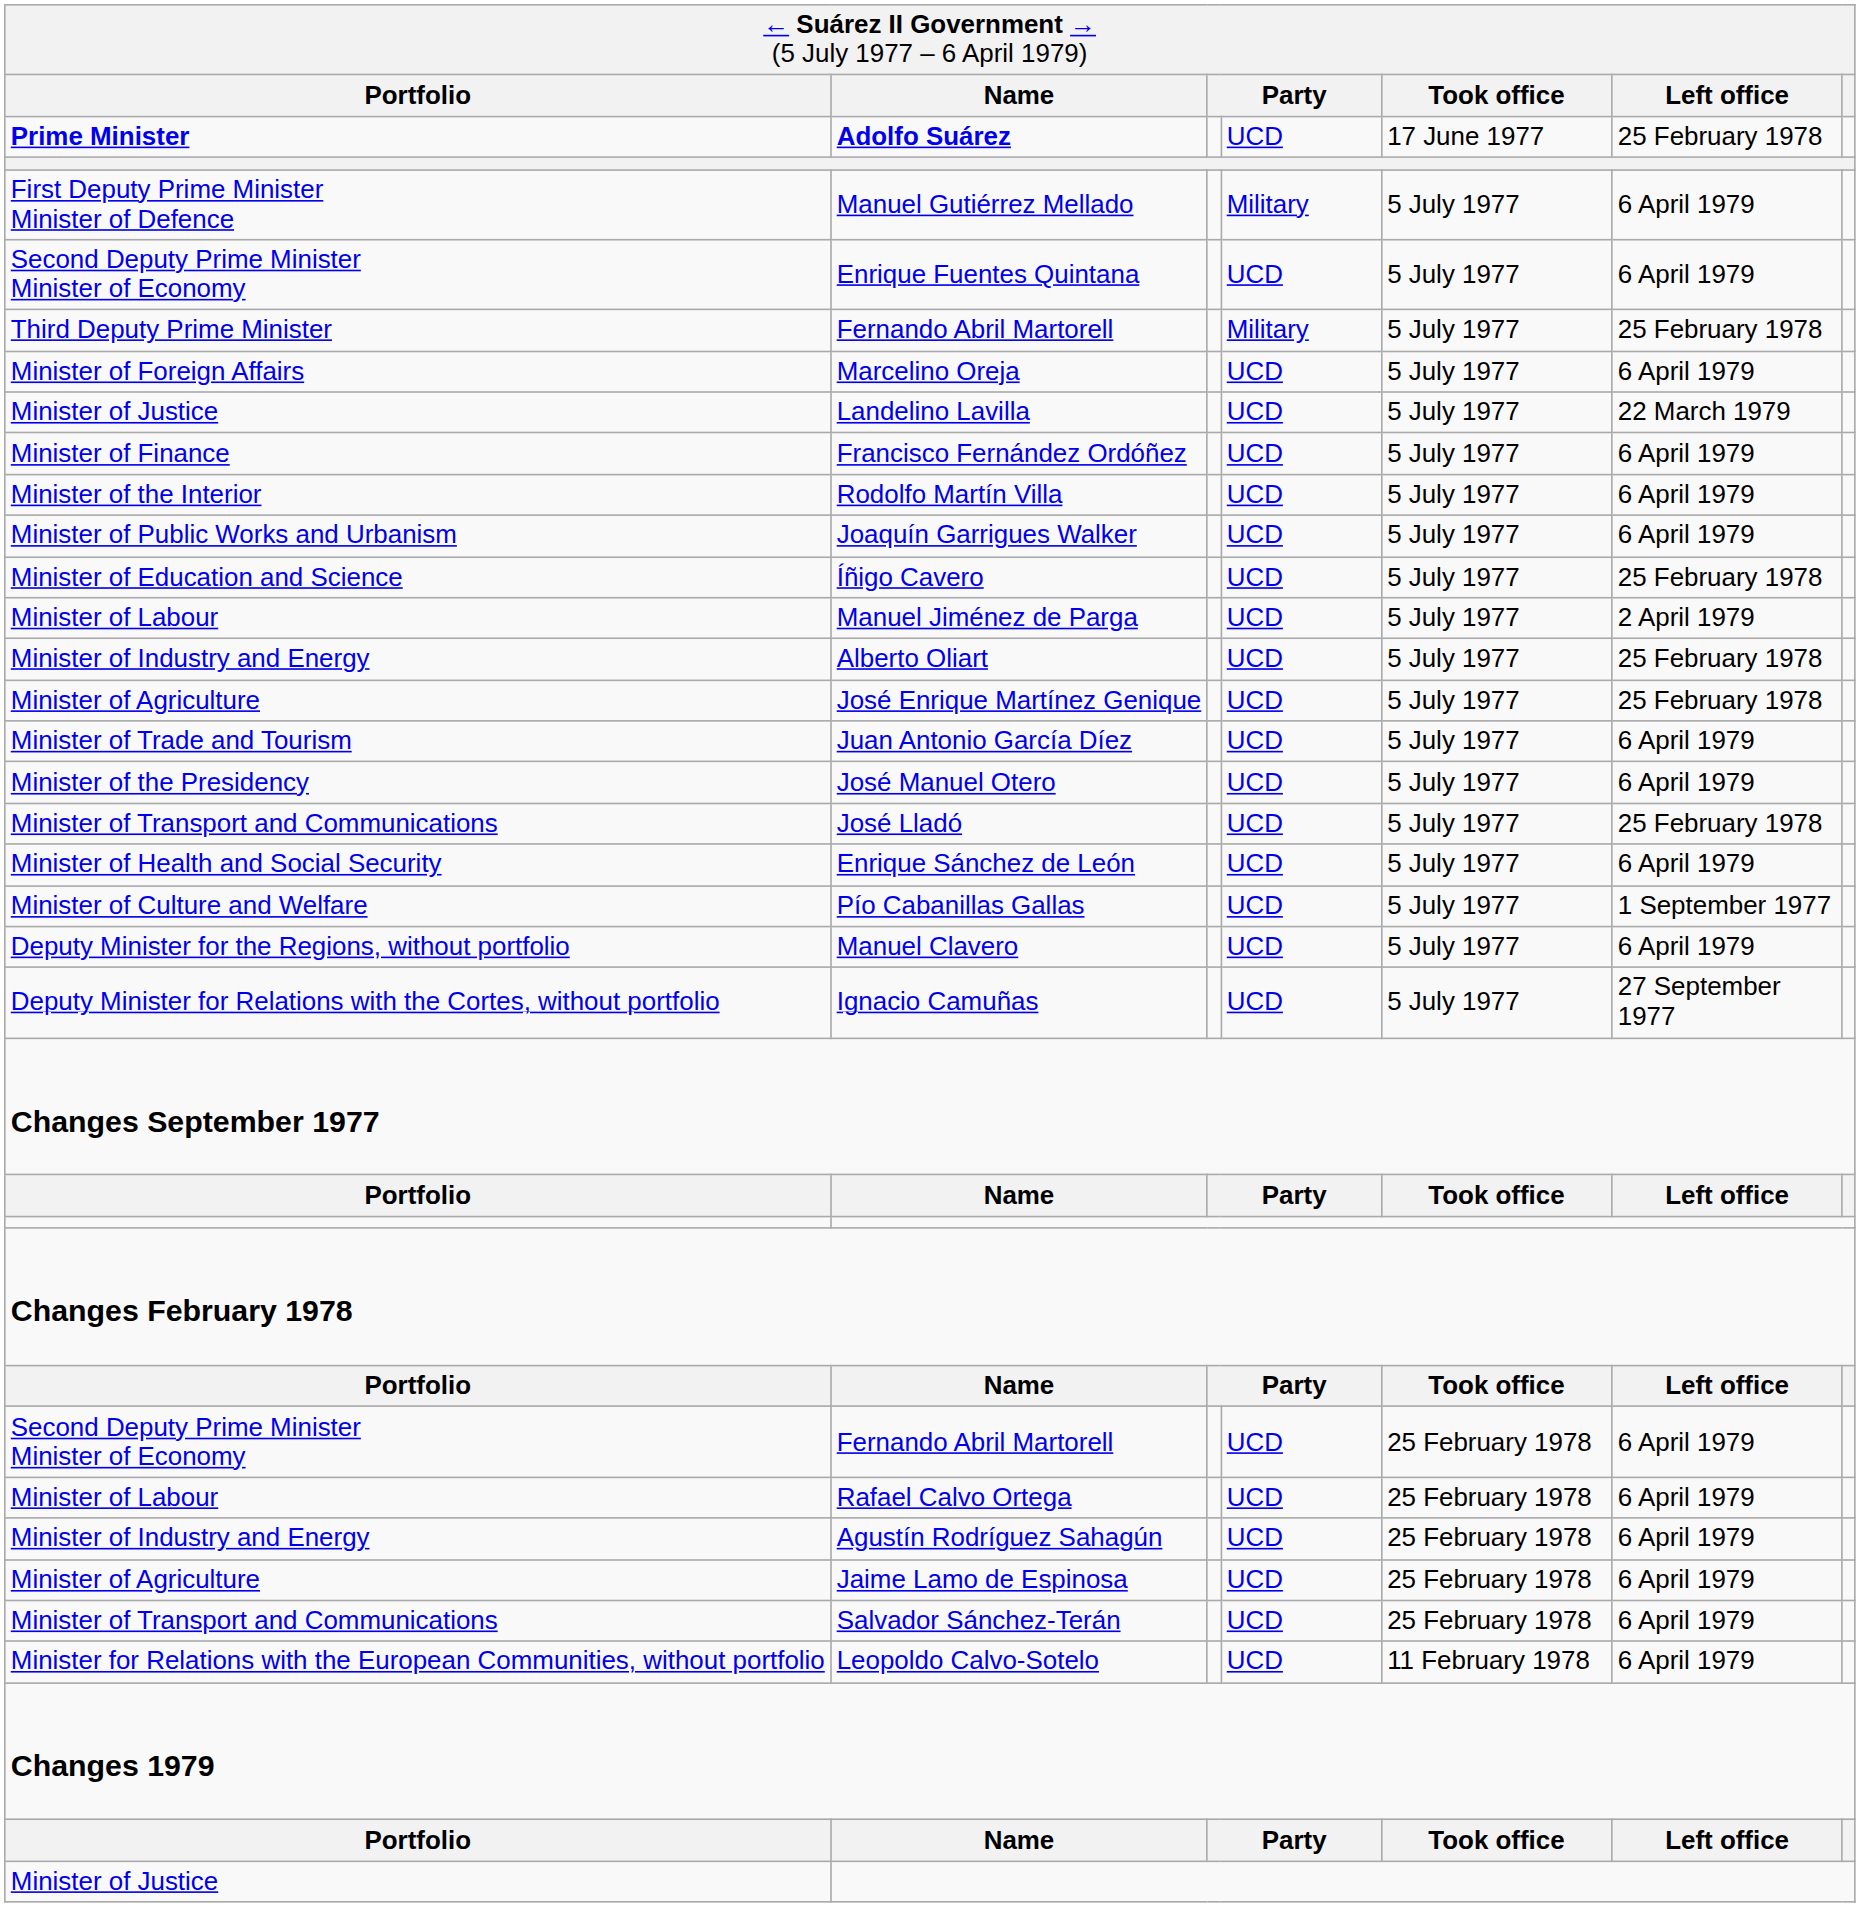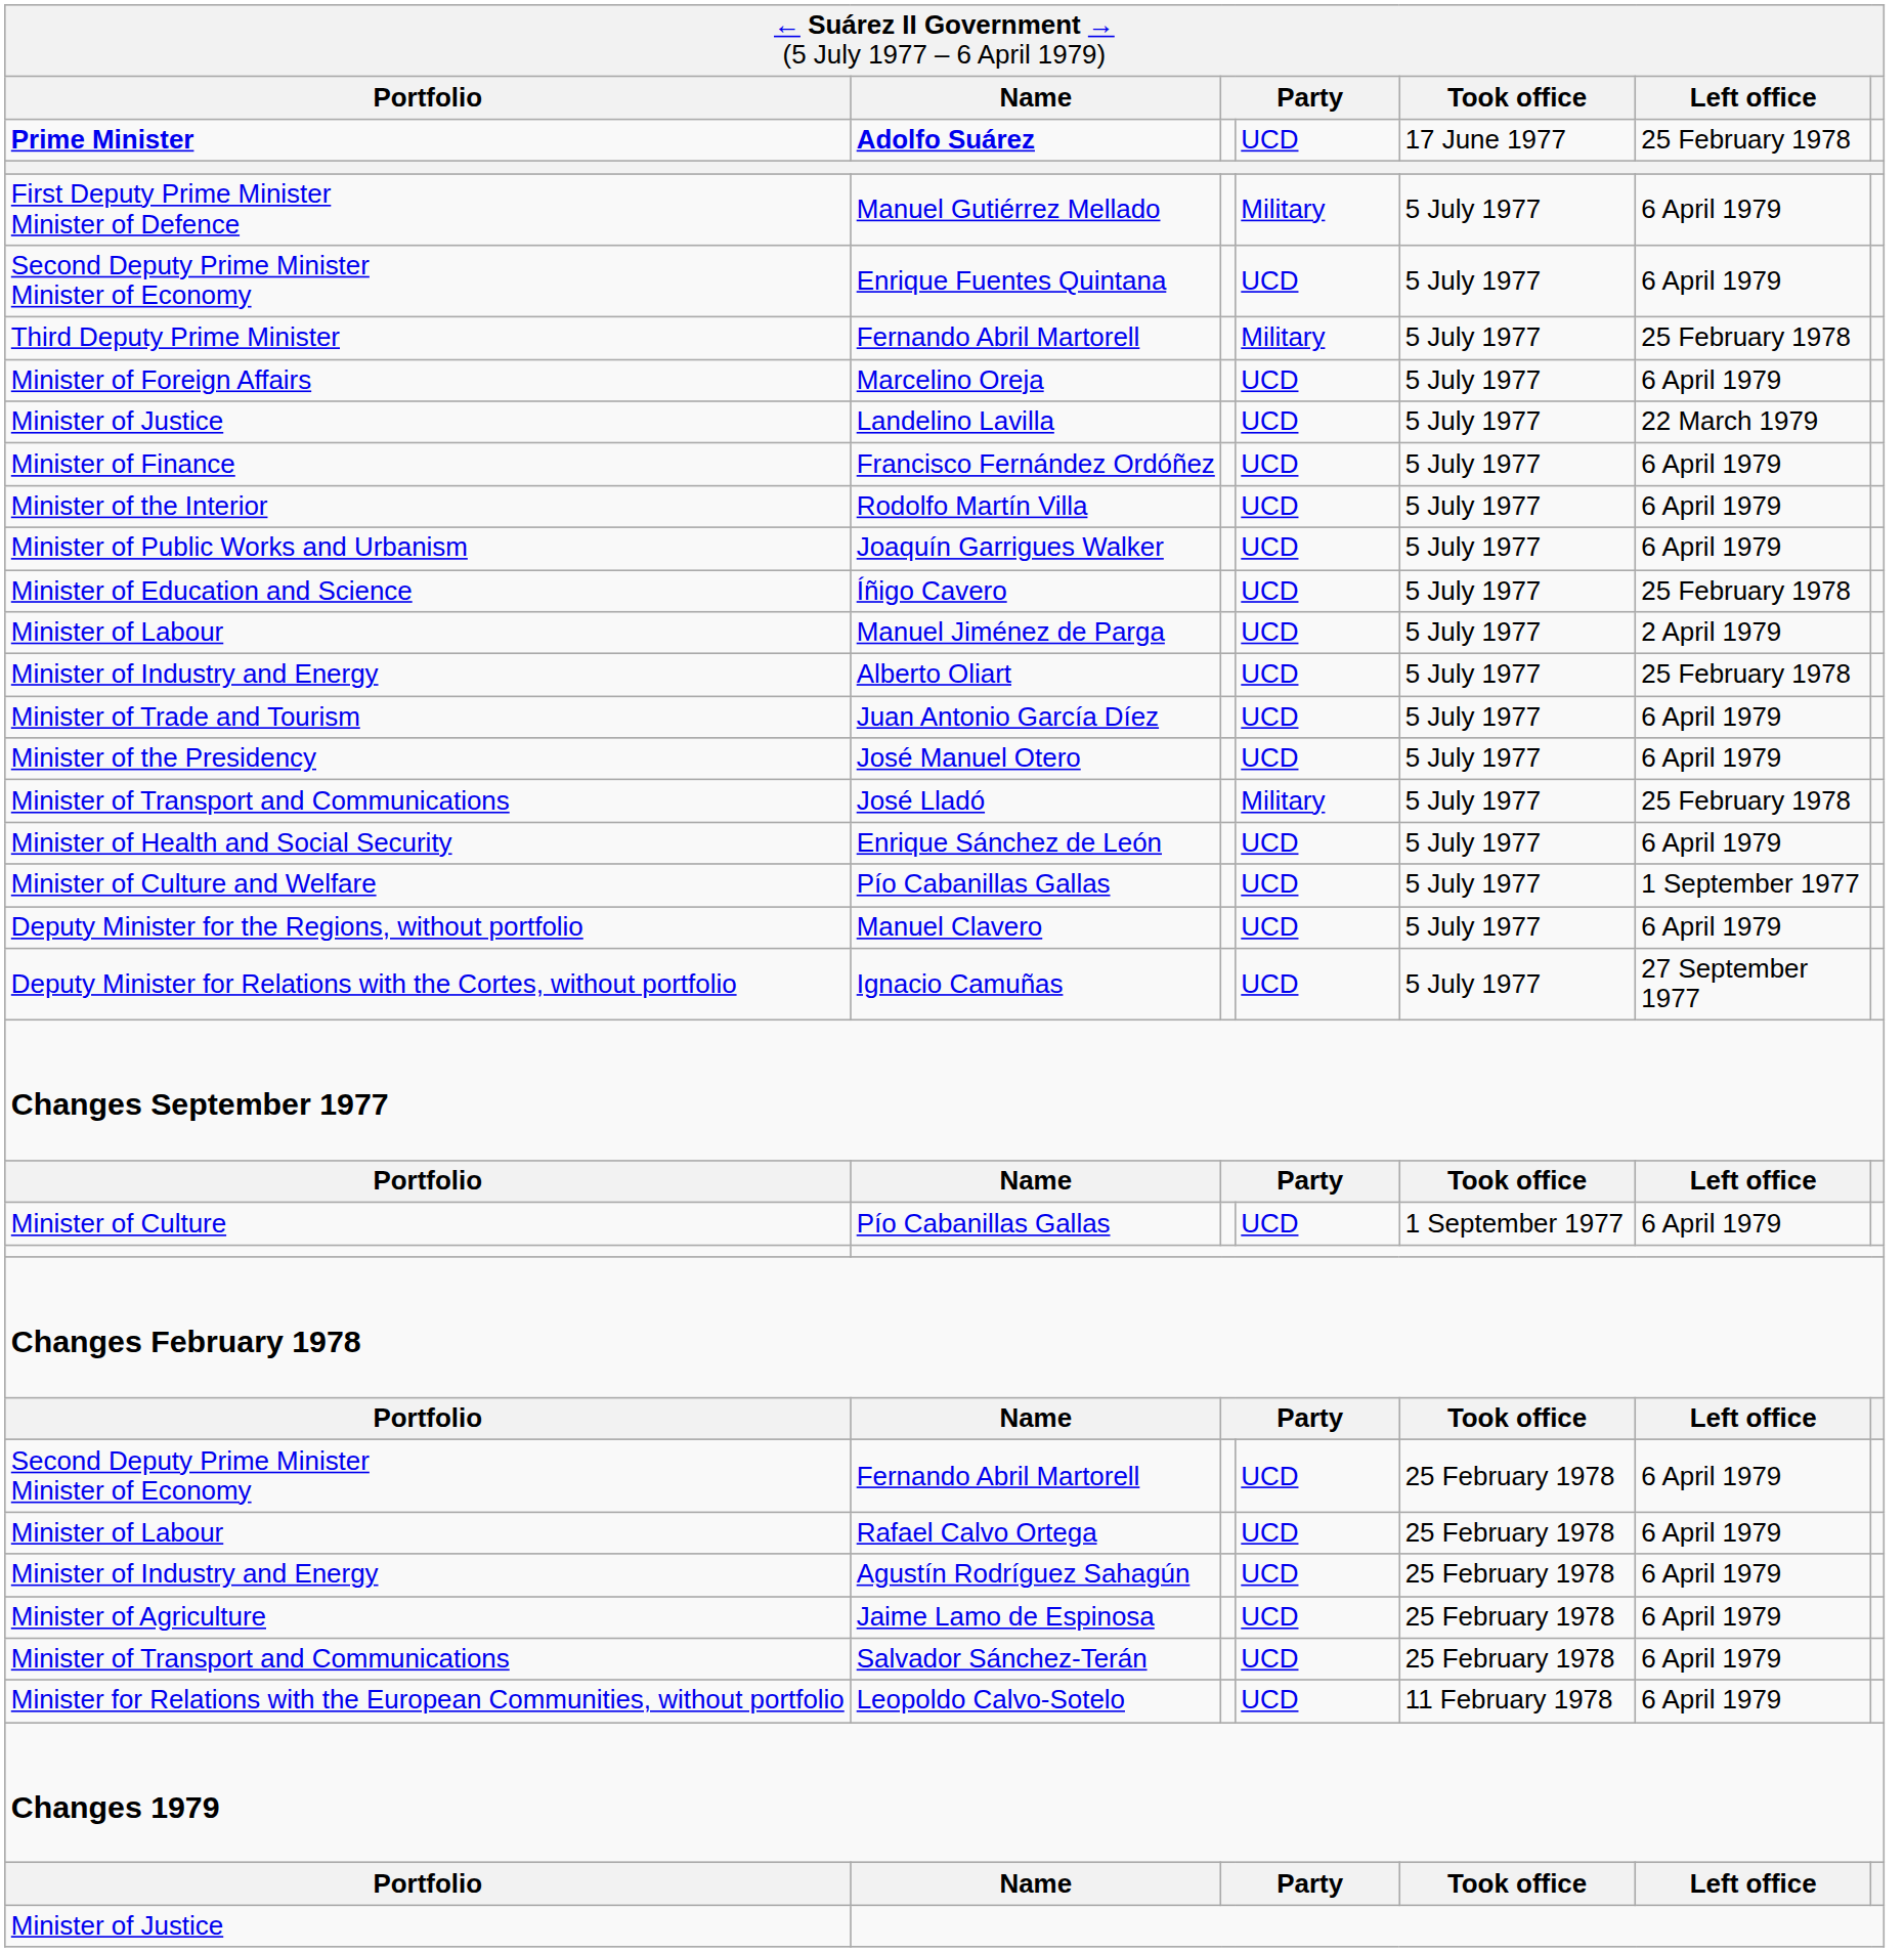- row: Minister of Agriculture | José Enrique Martínez Genique | UCD | 5 July 1977 | 25 February 1978
José Lladó | column 4: UCD -> Military
+ row: Minister of Culture | Pío Cabanillas Gallas | UCD | 1 September 1977 | 6 April 1979
